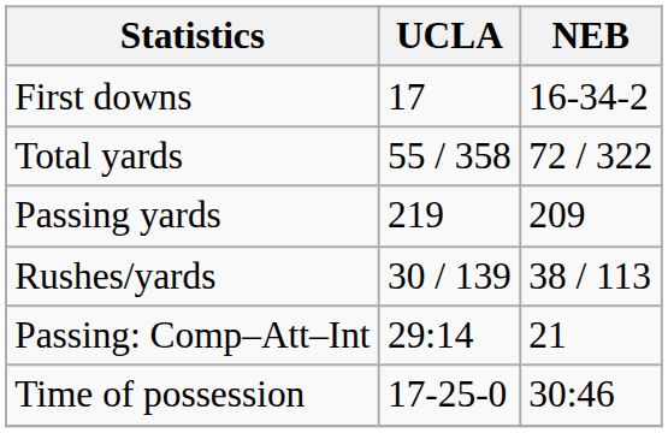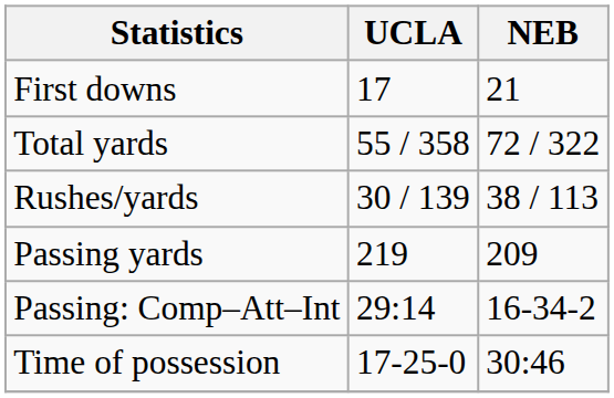First downs | NEB: 16-34-2 -> 21
rows swapped: Rushes/yards <-> Passing yards
Passing: Comp–Att–Int | NEB: 21 -> 16-34-2
